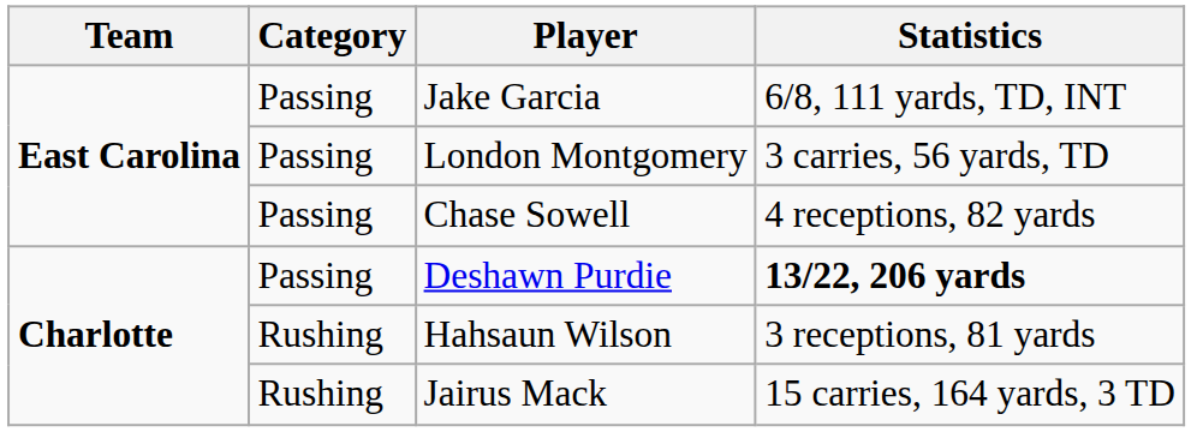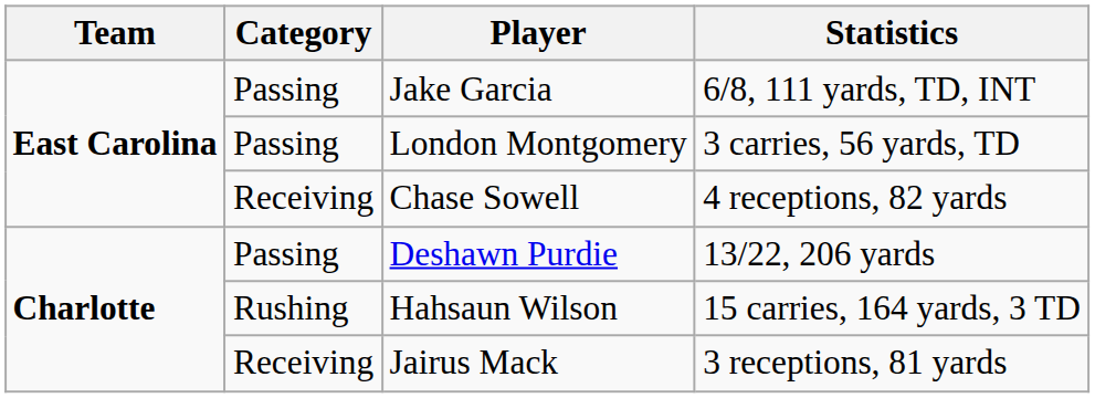Chase Sowell | Category: Passing -> Receiving
Deshawn Purdie | Statistics: bold -> normal
Hahsaun Wilson | Statistics: 3 receptions, 81 yards -> 15 carries, 164 yards, 3 TD
Jairus Mack | Category: Rushing -> Receiving
Jairus Mack | Statistics: 15 carries, 164 yards, 3 TD -> 3 receptions, 81 yards
